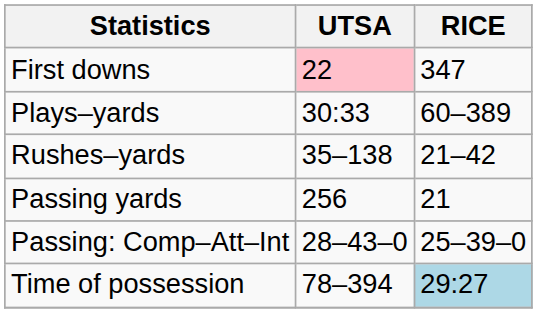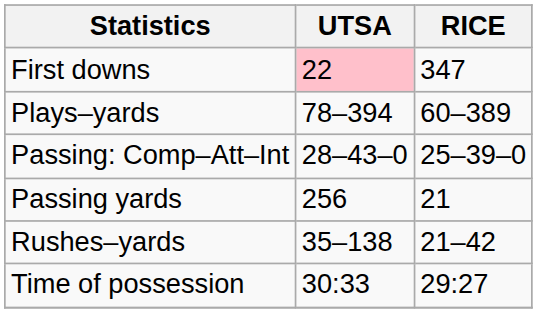Plays–yards | UTSA: 30:33 -> 78–394
rows swapped: Rushes–yards <-> Passing: Comp–Att–Int
Time of possession | UTSA: 78–394 -> 30:33
Time of possession | RICE: lightblue background -> no background
